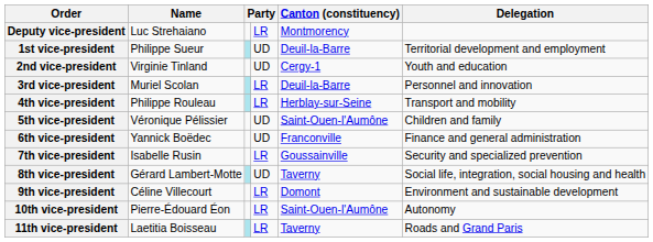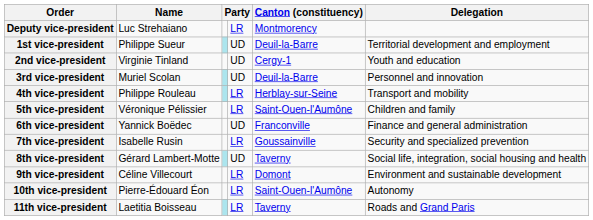3rd vice-president | column 4: LR -> UD
5th vice-president | column 4: UD -> LR
